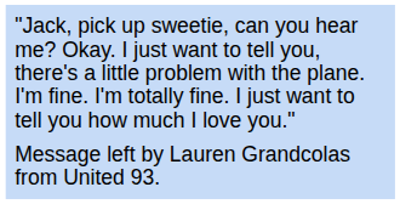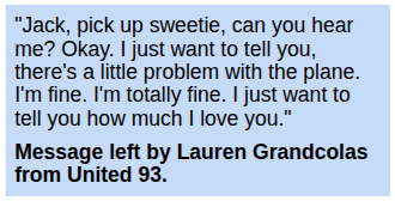row 2 | column 1: normal -> bold
